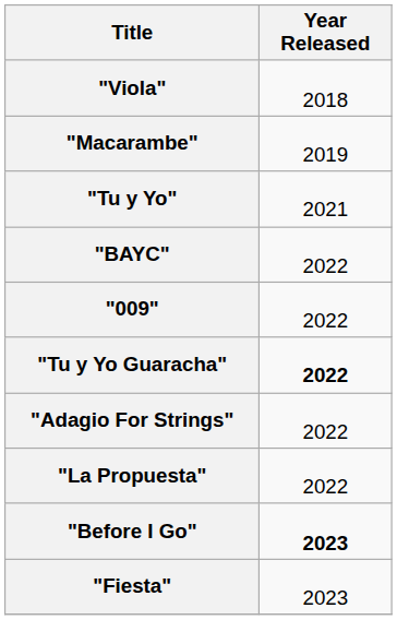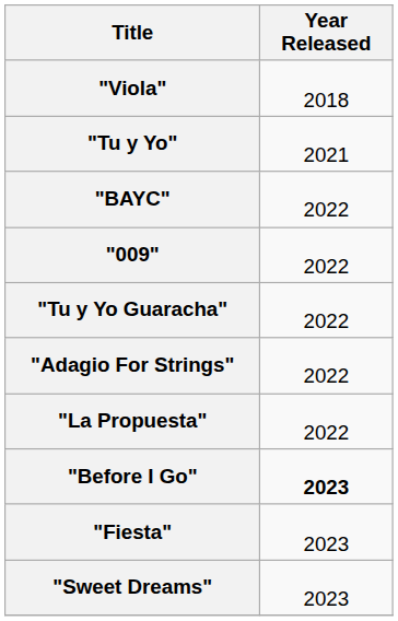- row: "Macarambe" | 2019
"Tu y Yo Guaracha" | Year Released: bold -> normal
+ row: "Sweet Dreams" | 2023
